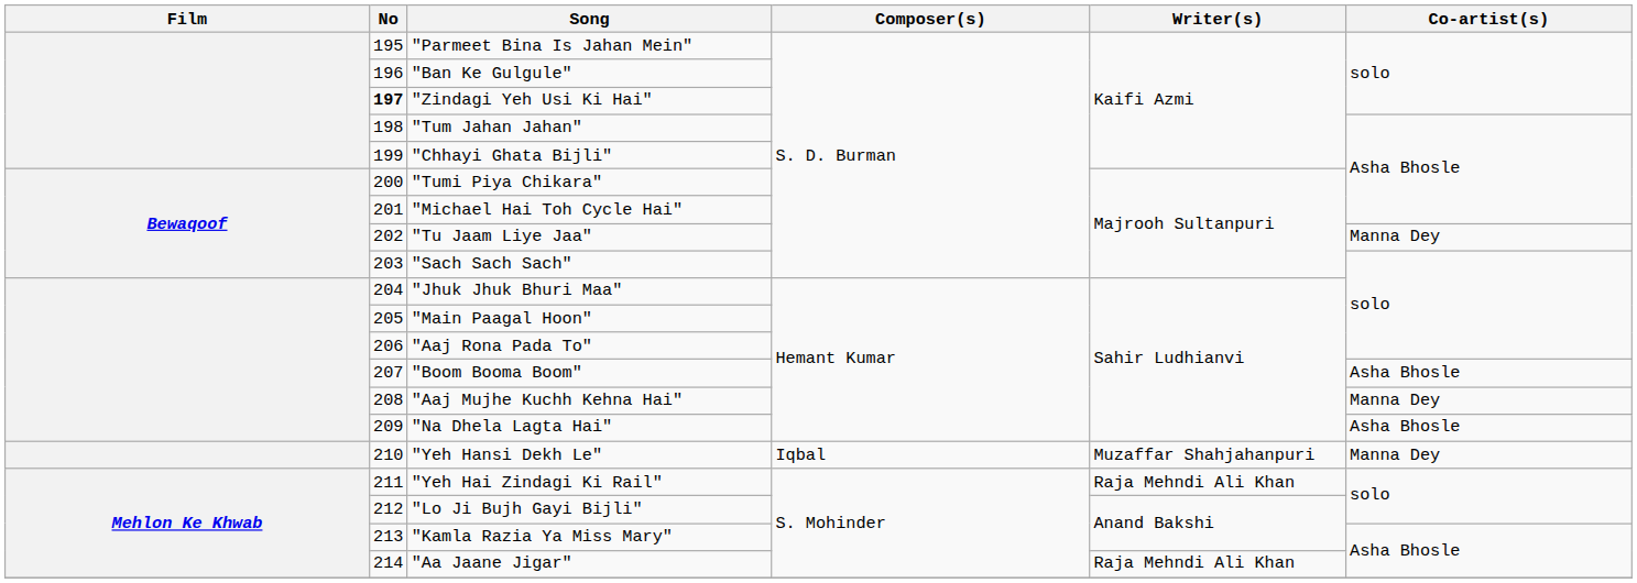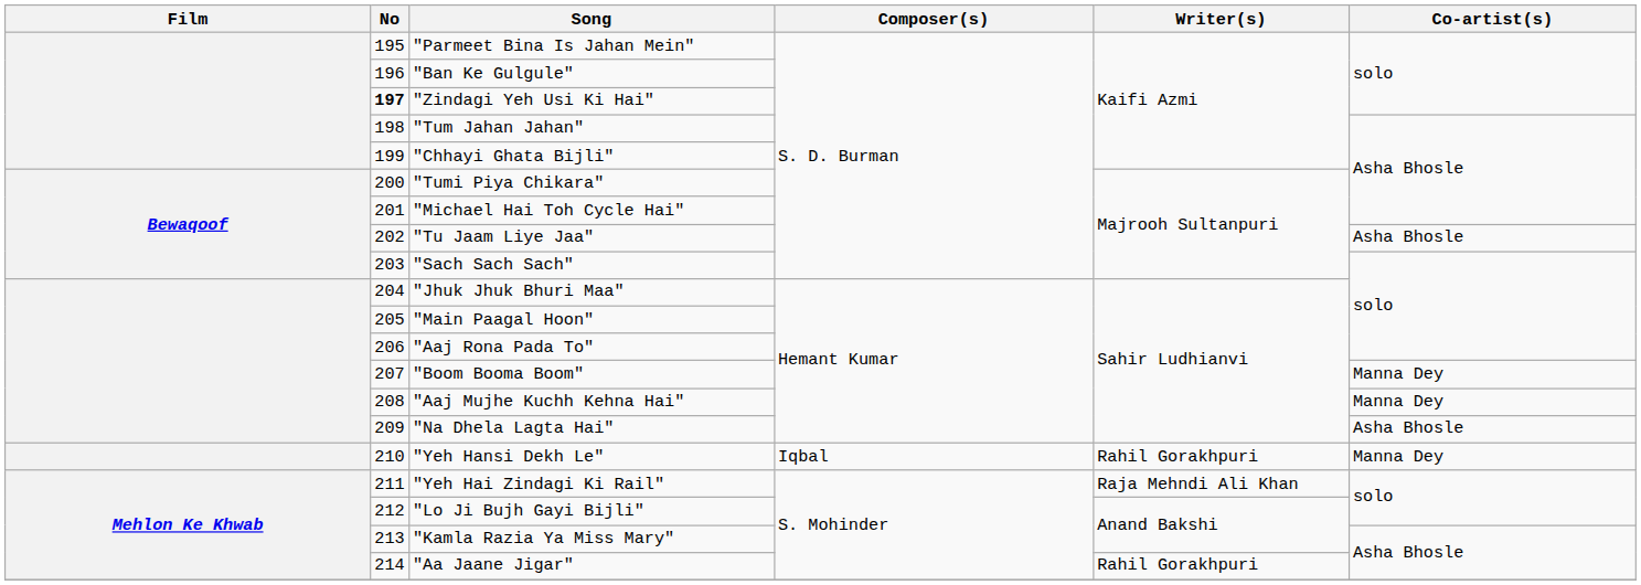"Tu Jaam Liye Jaa" | Co-artist(s): Manna Dey -> Asha Bhosle
"Boom Booma Boom" | Co-artist(s): Asha Bhosle -> Manna Dey
"Yeh Hansi Dekh Le" | Writer(s): Muzaffar Shahjahanpuri -> Rahil Gorakhpuri
"Aa Jaane Jigar" | Writer(s): Raja Mehndi Ali Khan -> Rahil Gorakhpuri
